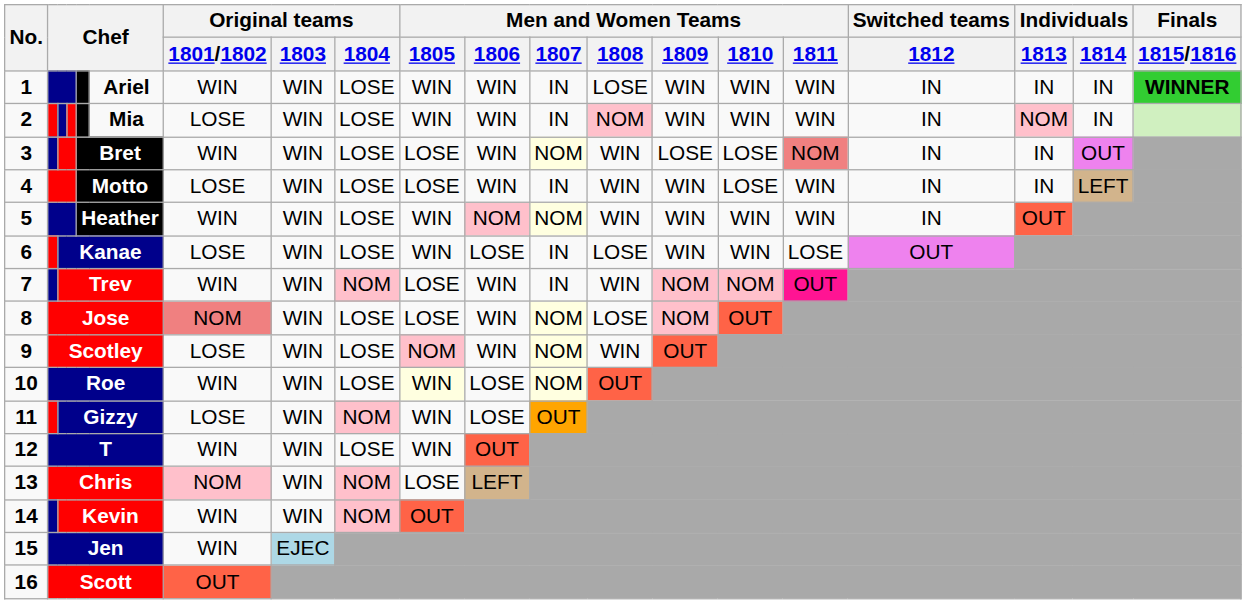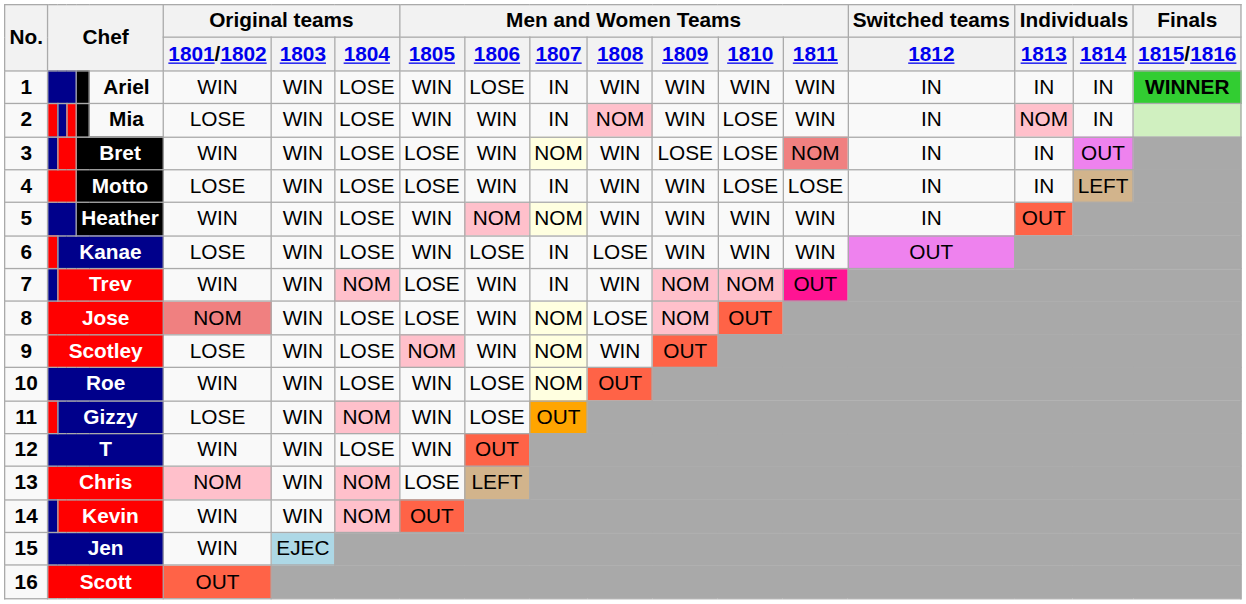1 | Men and Women Teams / 1806: WIN -> LOSE
1 | Men and Women Teams / 1808: LOSE -> WIN
2 | Men and Women Teams / 1810: WIN -> LOSE
4 | Men and Women Teams / 1811: WIN -> LOSE
6 | Men and Women Teams / 1811: LOSE -> WIN
10 | Men and Women Teams / 1805: lightyellow background -> no background
